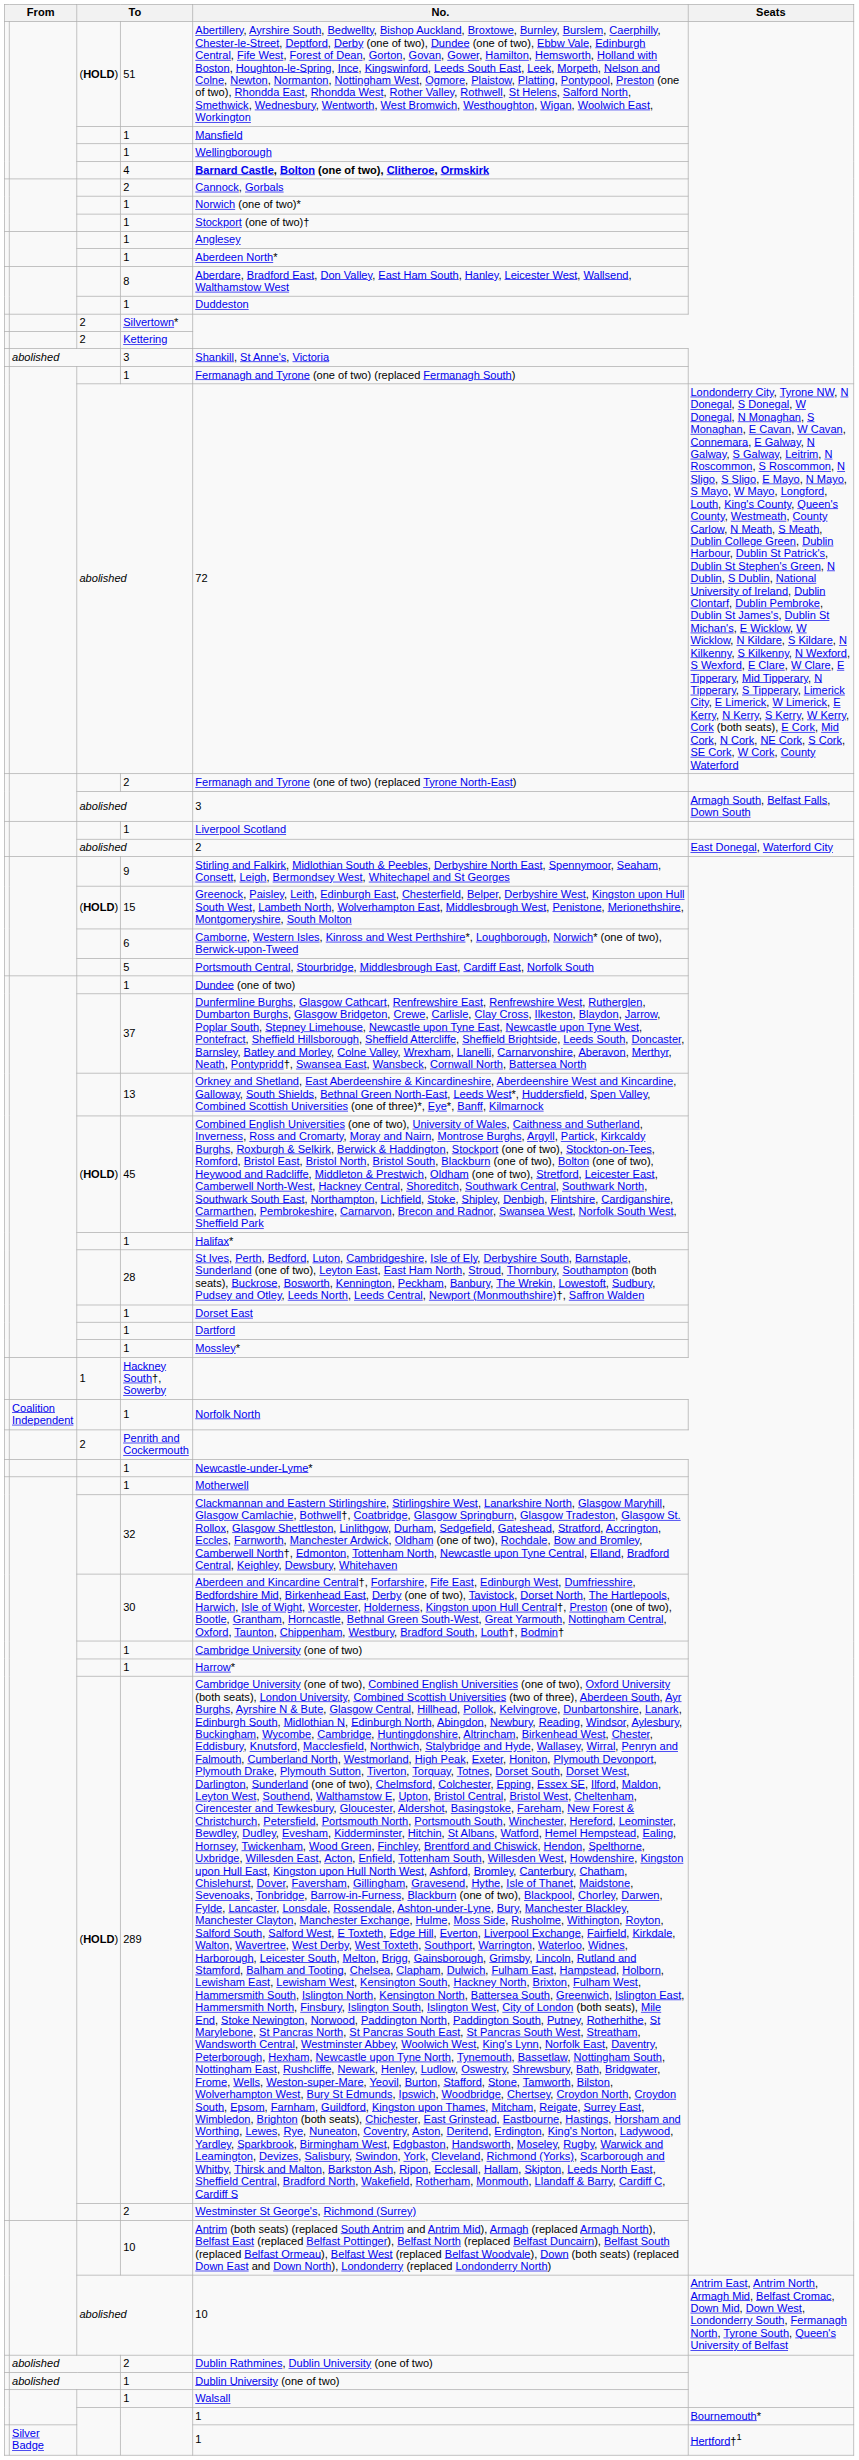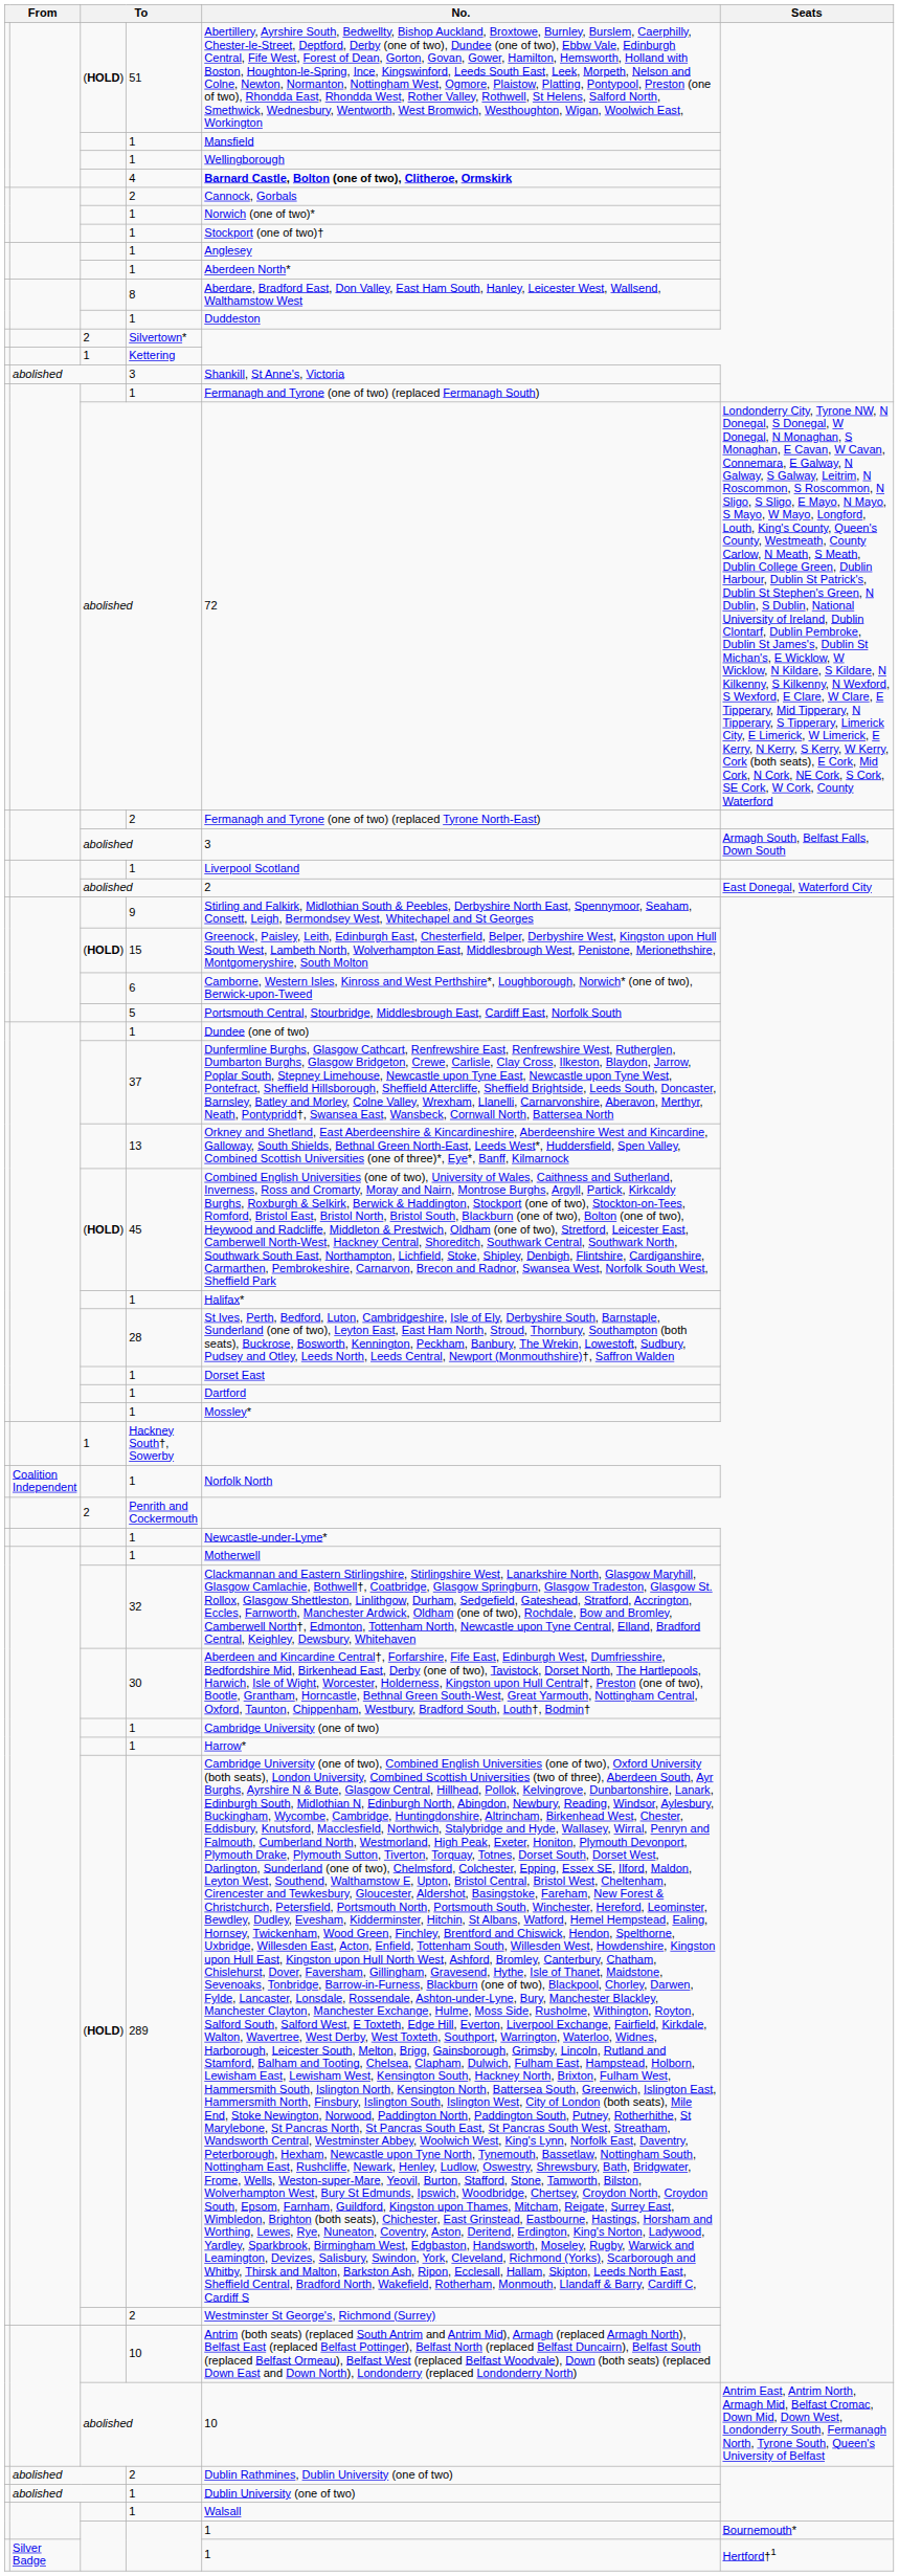Kettering | column 3: 2 -> 1
